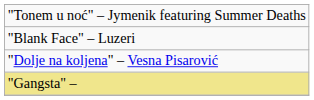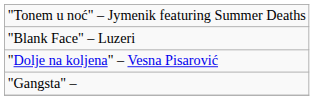row 4 | column 1: khaki background -> no background
